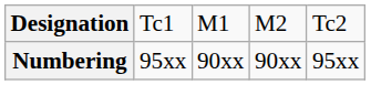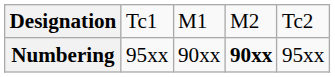Numbering | column 4: normal -> bold
